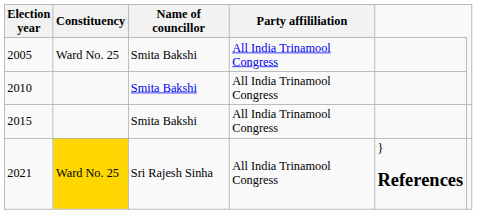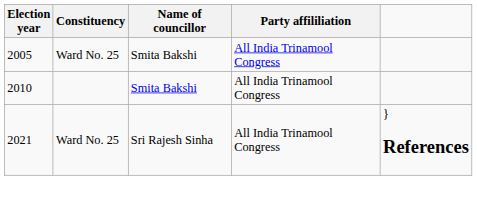- row: 2015 | Smita Bakshi | All India Trinamool Congress
2021 | Constituency: gold background -> no background
